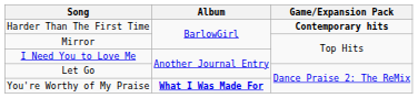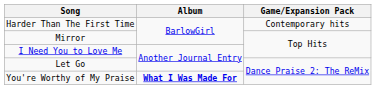Harder Than The First Time | Game/Expansion Pack: bold -> normal
